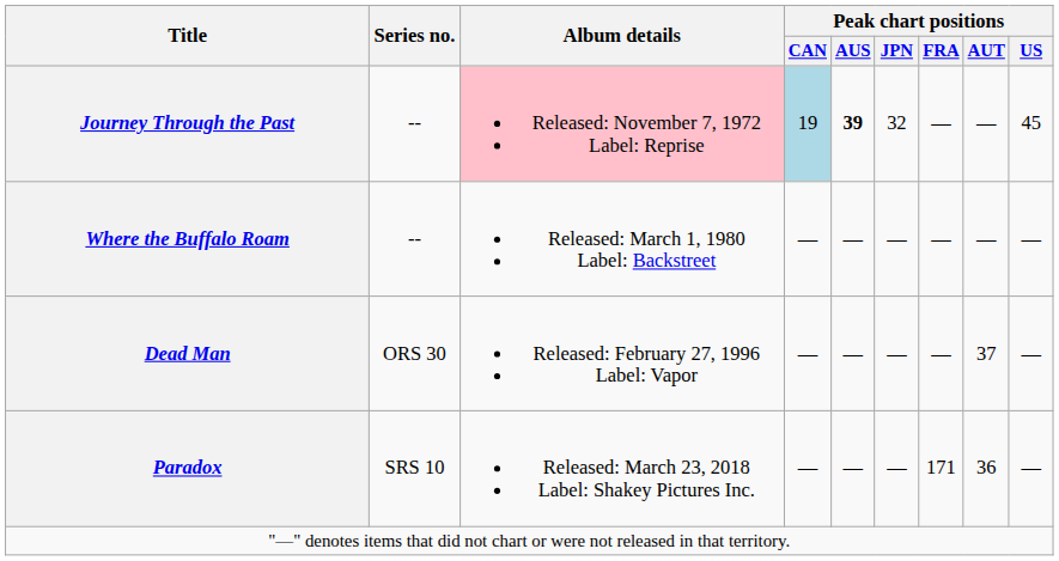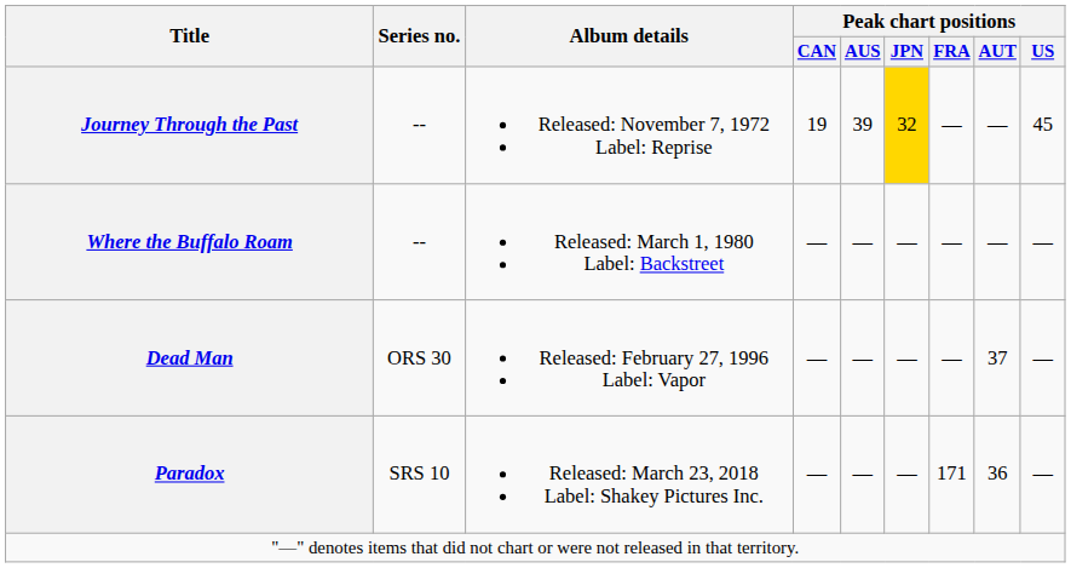Journey Through the Past | Album details: pink background -> no background
Journey Through the Past | Peak chart positions / CAN: lightblue background -> no background
Journey Through the Past | Peak chart positions / AUS: bold -> normal
Journey Through the Past | Peak chart positions / JPN: no background -> gold background
